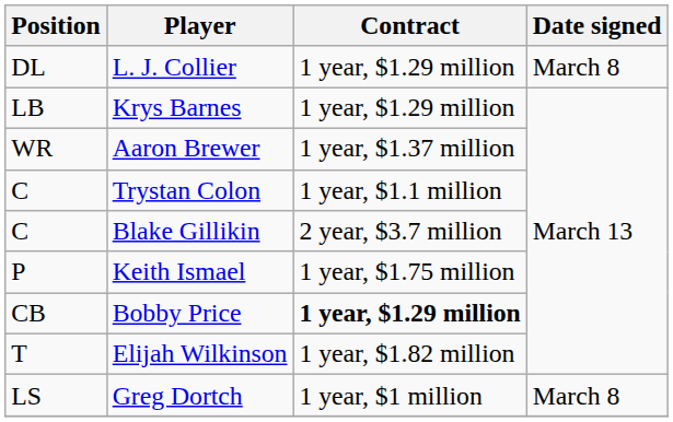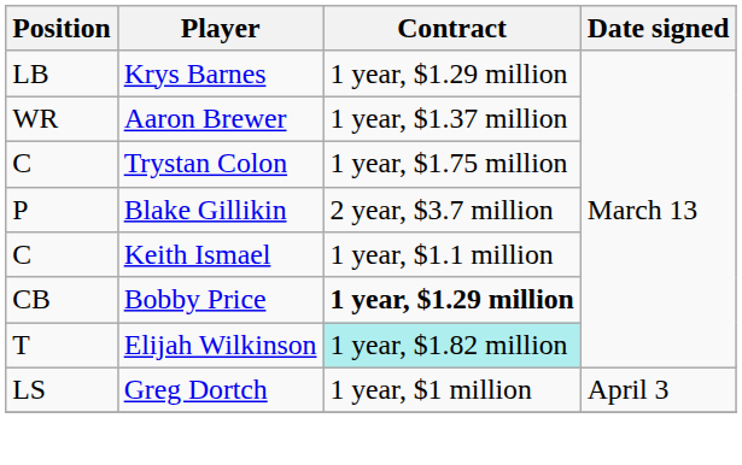- row: DL | L. J. Collier | 1 year, $1.29 million | March 8
Trystan Colon | Contract: 1 year, $1.1 million -> 1 year, $1.75 million
Blake Gillikin | Position: C -> P
Keith Ismael | Position: P -> C
Keith Ismael | Contract: 1 year, $1.75 million -> 1 year, $1.1 million
Elijah Wilkinson | Contract: no background -> paleturquoise background
Greg Dortch | Date signed: March 8 -> April 3
